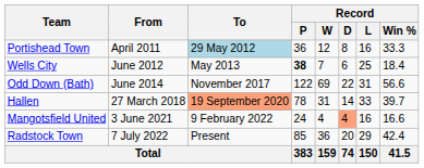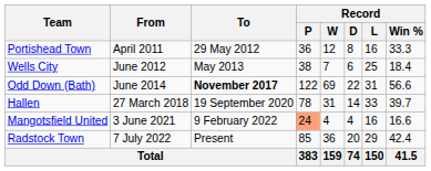Portishead Town | To: lightblue background -> no background
Wells City | Record / P: bold -> normal
Odd Down (Bath) | To: normal -> bold
Hallen | To: lightsalmon background -> no background
Mangotsfield United | Record / P: no background -> lightsalmon background
Mangotsfield United | Record / D: lightsalmon background -> no background
